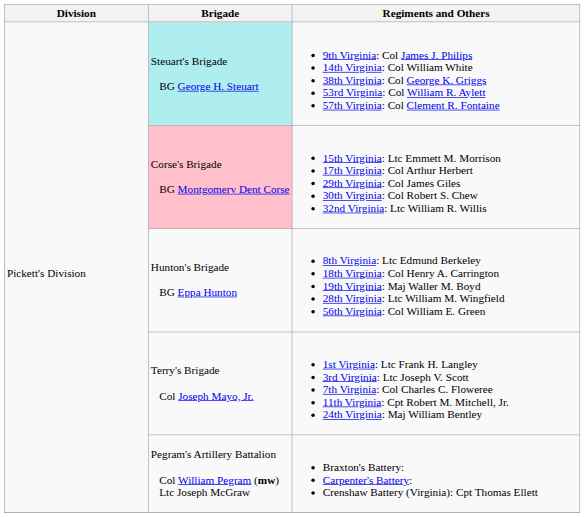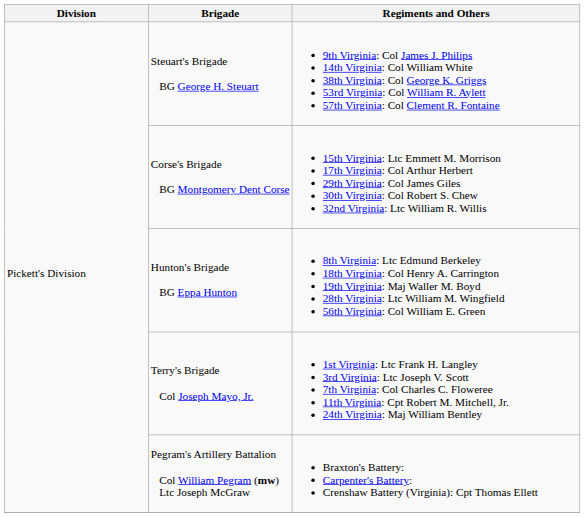Steuart's Brigade BG George H. Steuart | Brigade: paleturquoise background -> no background
Corse's Brigade BG Montgomery Dent Corse | Brigade: pink background -> no background
